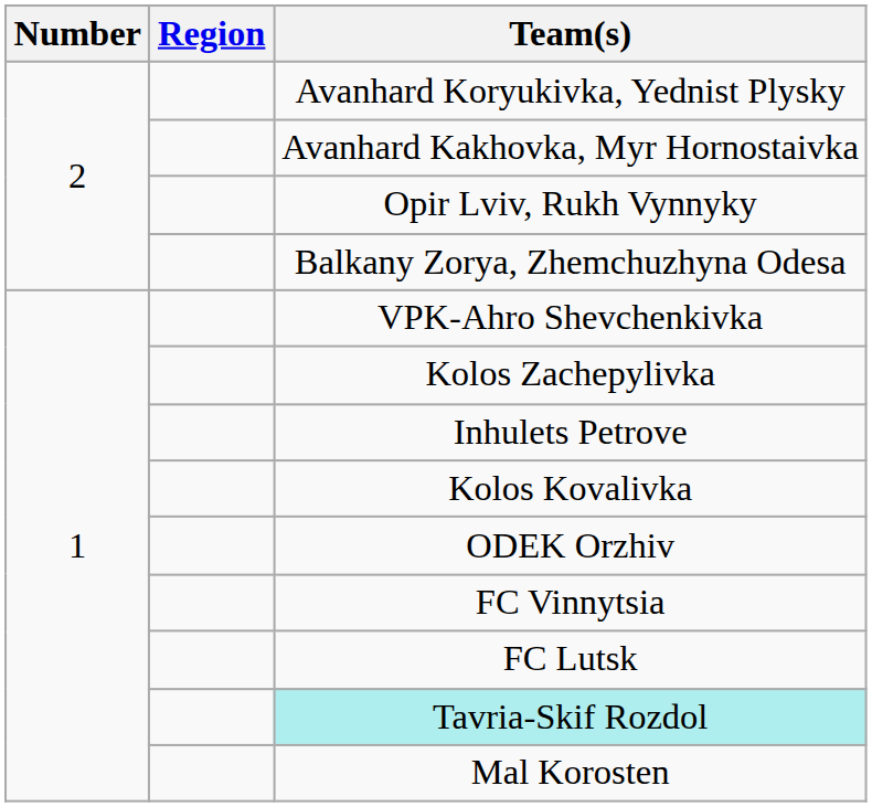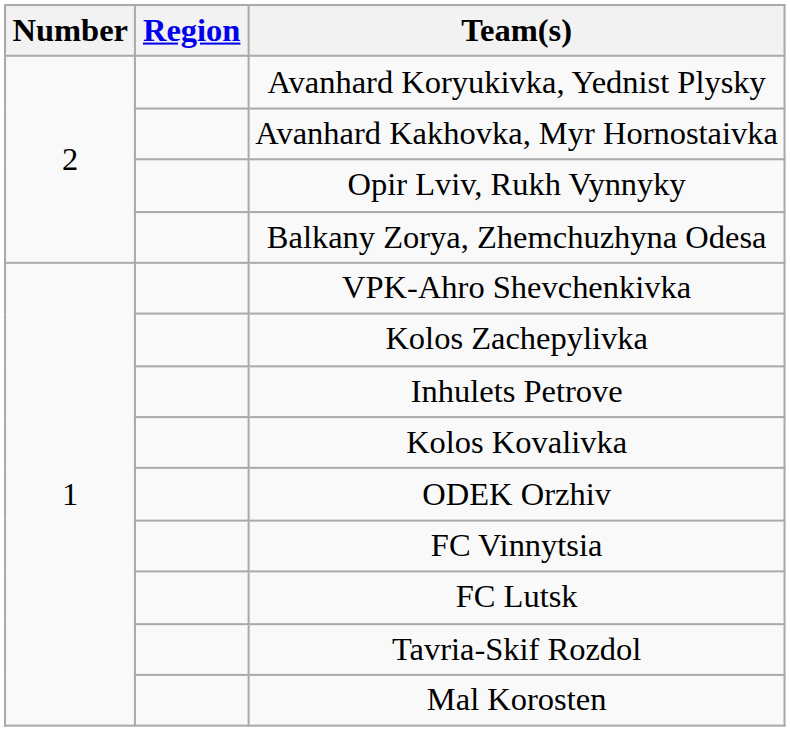Tavria-Skif Rozdol | Team(s): paleturquoise background -> no background
